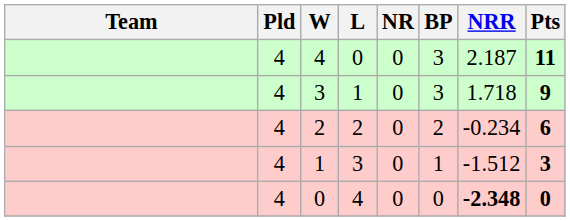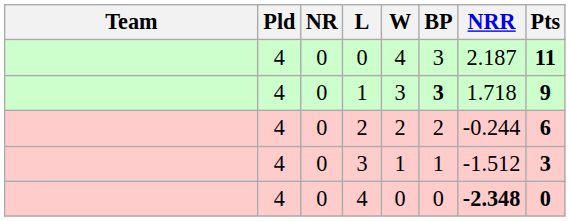columns swapped: W <-> NR
row 3 | BP: normal -> bold
row 4 | NRR: -0.234 -> -0.244
